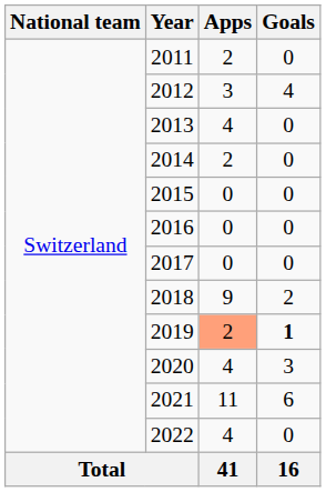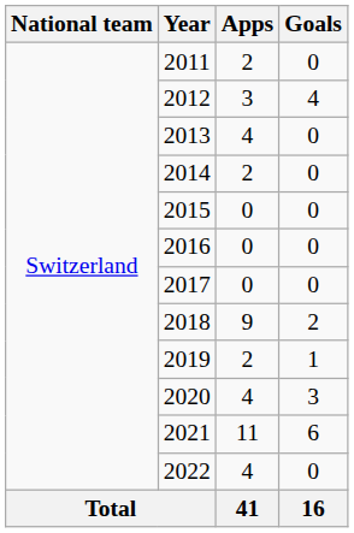2019 | Apps: lightsalmon background -> no background
2019 | Goals: bold -> normal
